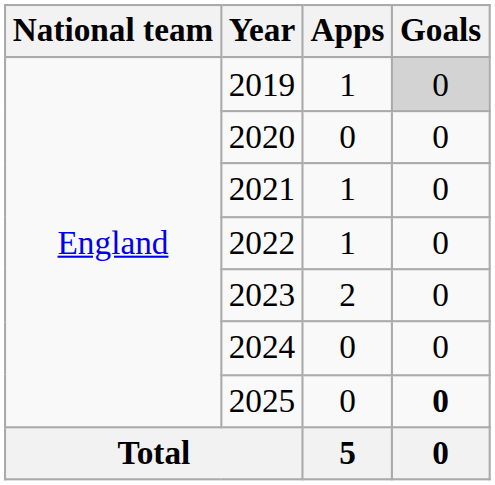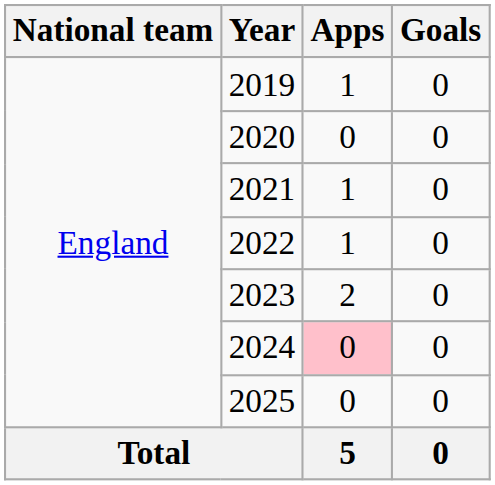2019 | Goals: lightgrey background -> no background
2024 | Apps: no background -> pink background
2025 | Goals: bold -> normal
